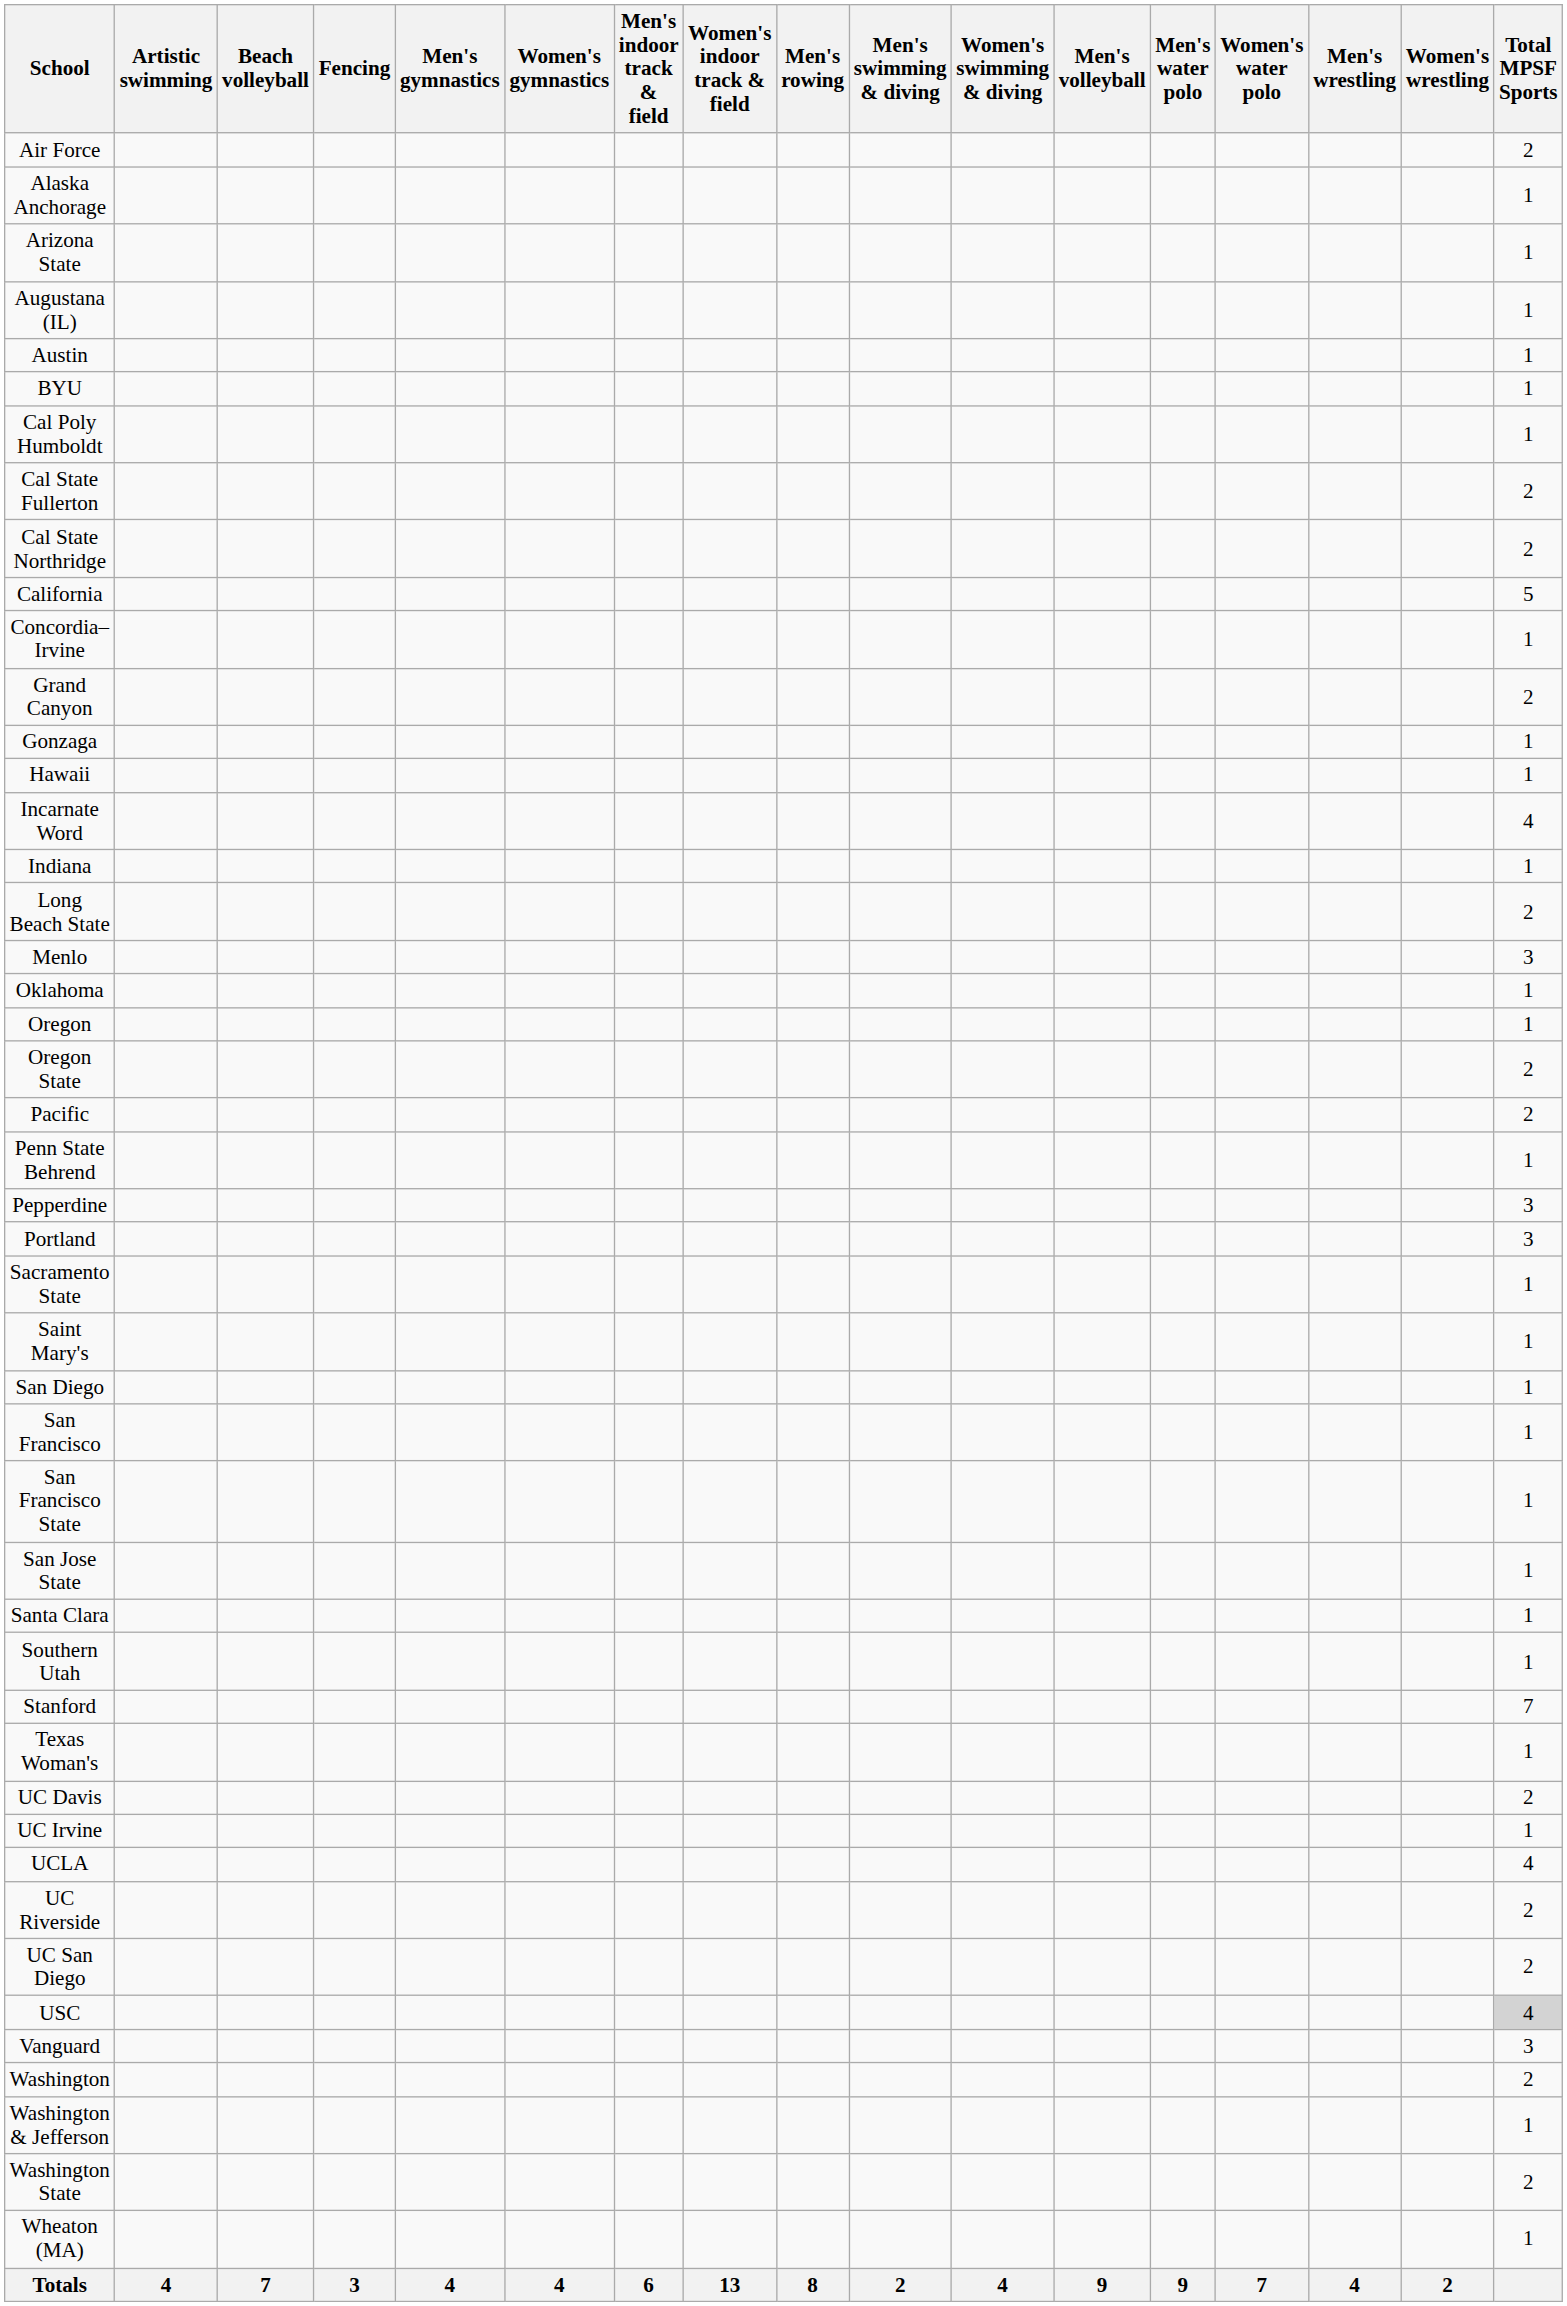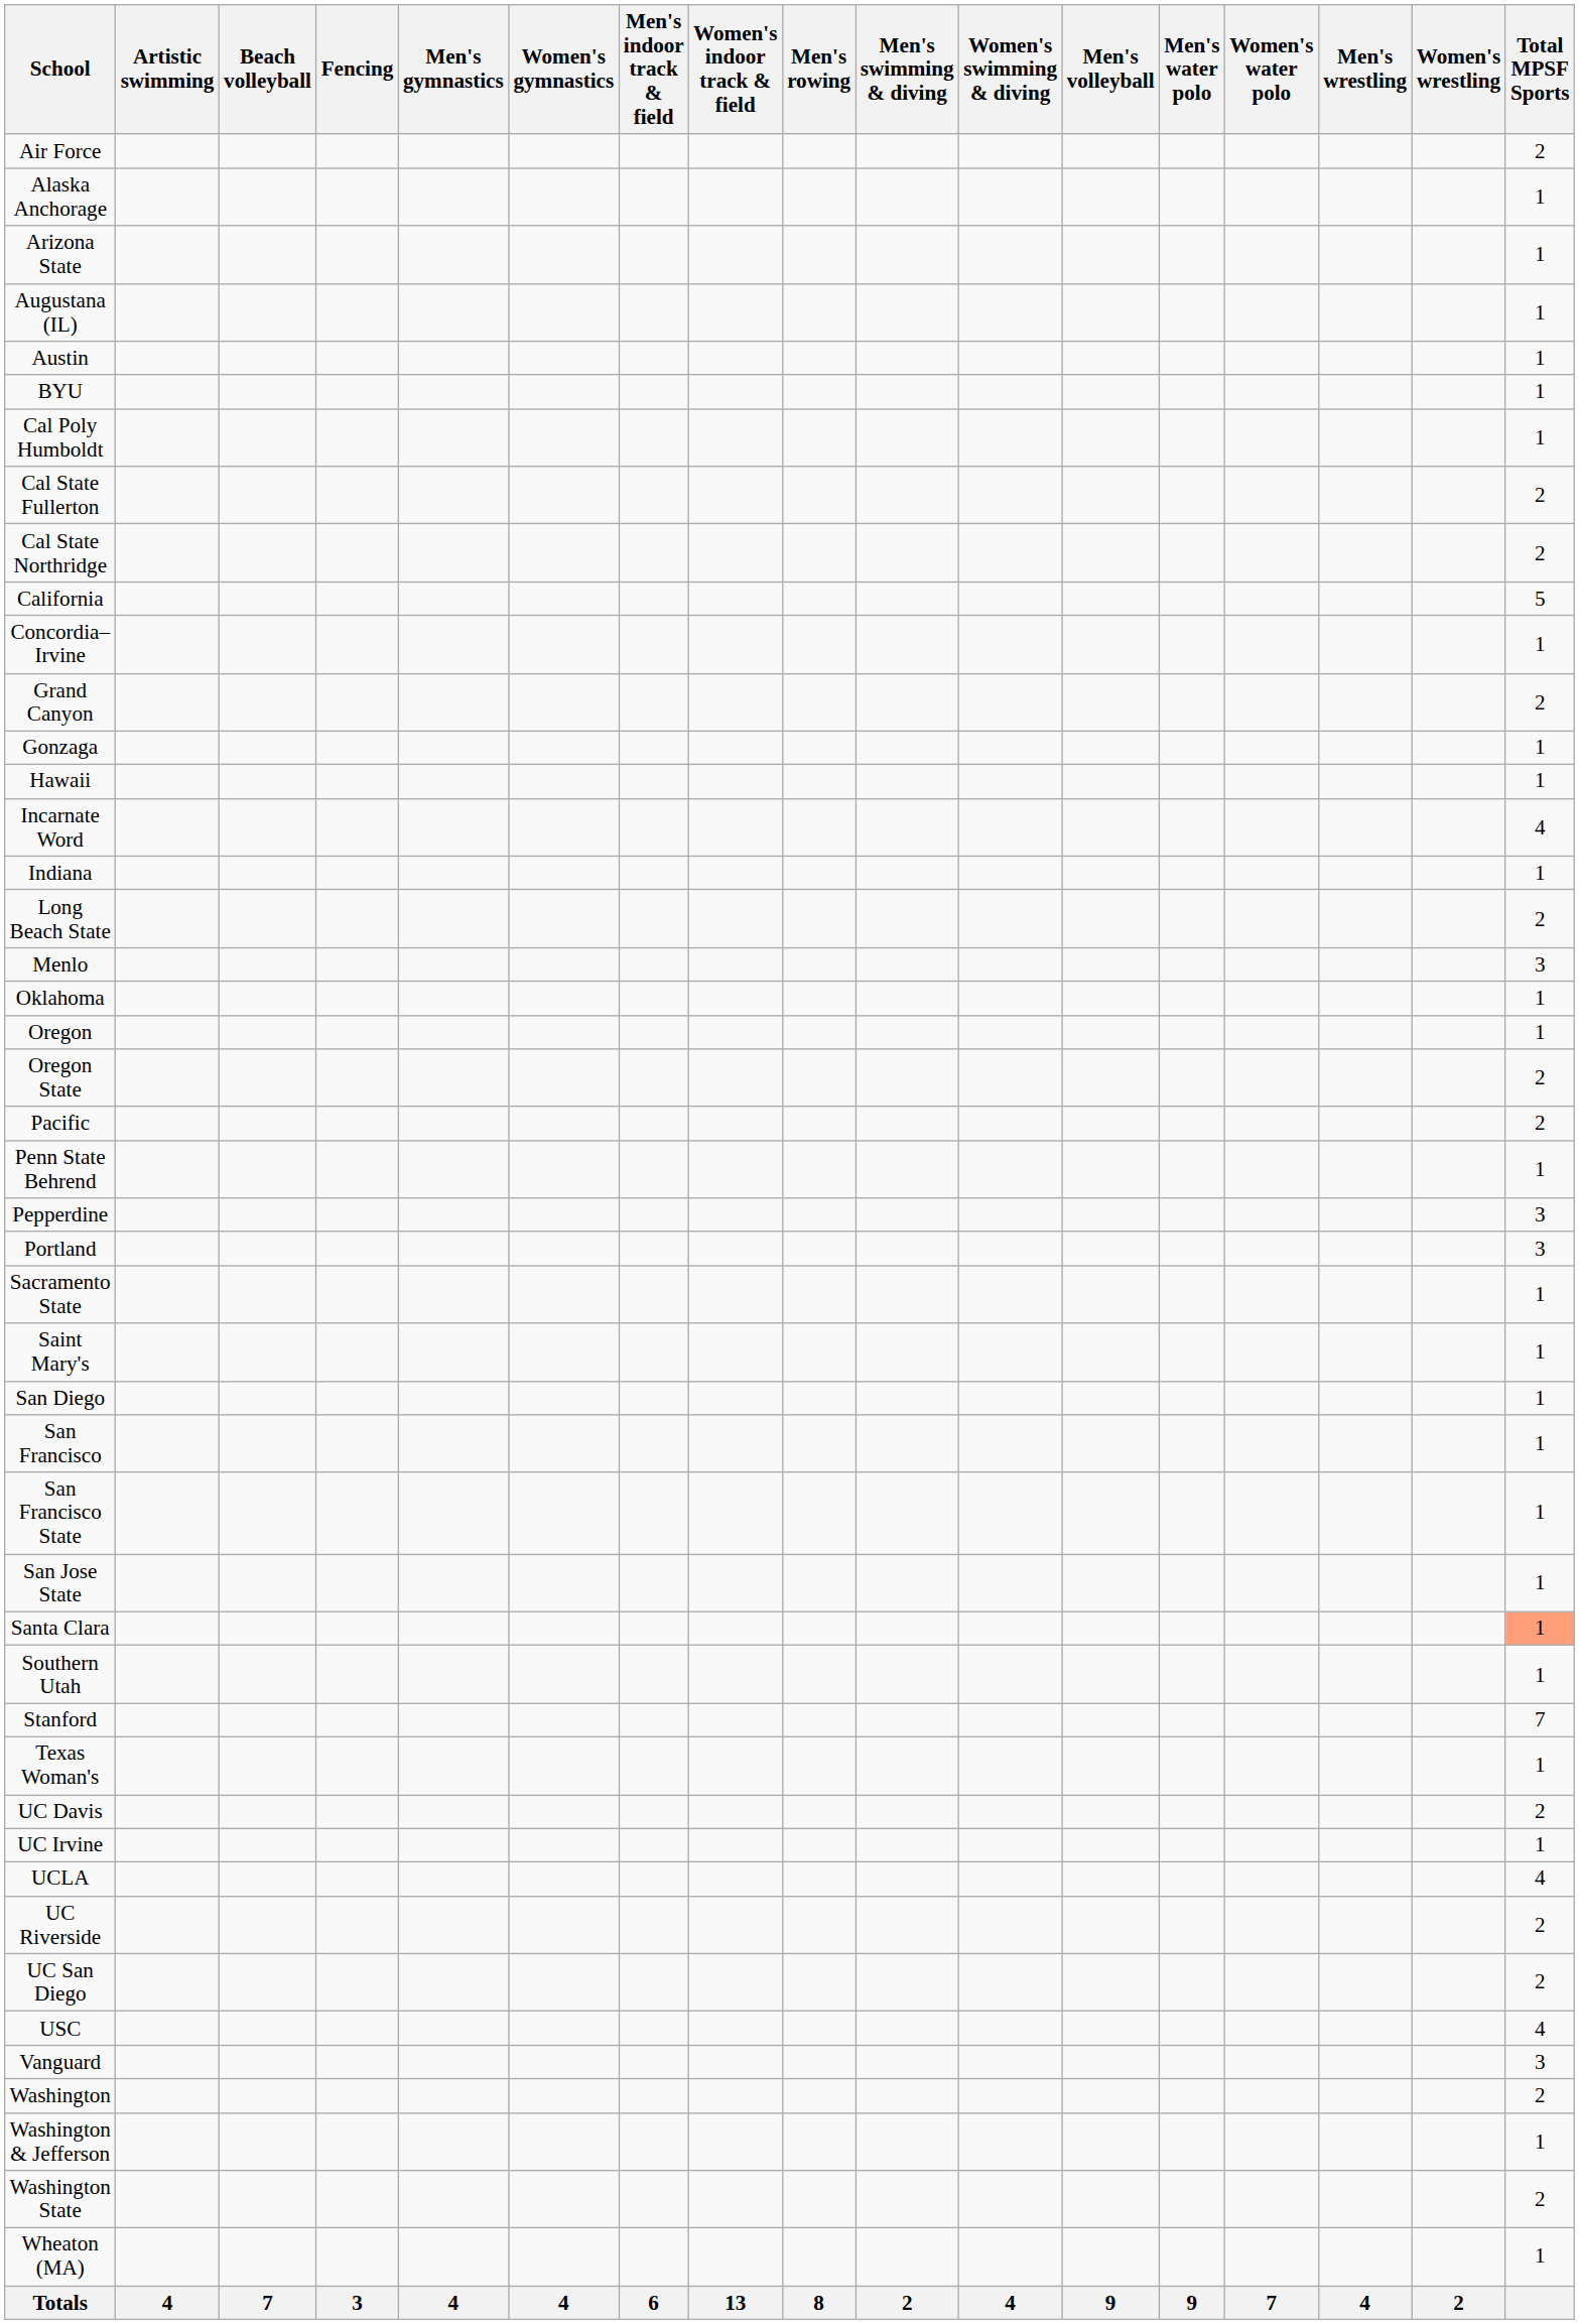Santa Clara | Total MPSF Sports: no background -> lightsalmon background
USC | Total MPSF Sports: lightgrey background -> no background
